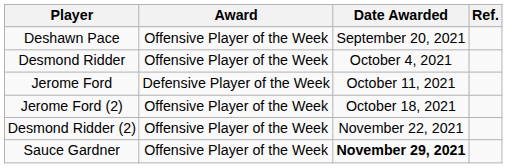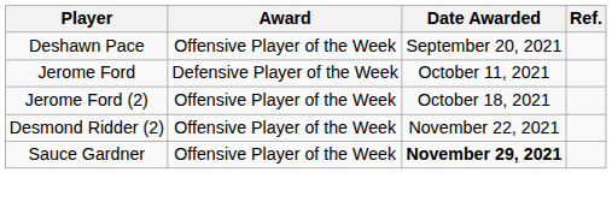- row: Desmond Ridder | Offensive Player of the Week | October 4, 2021
